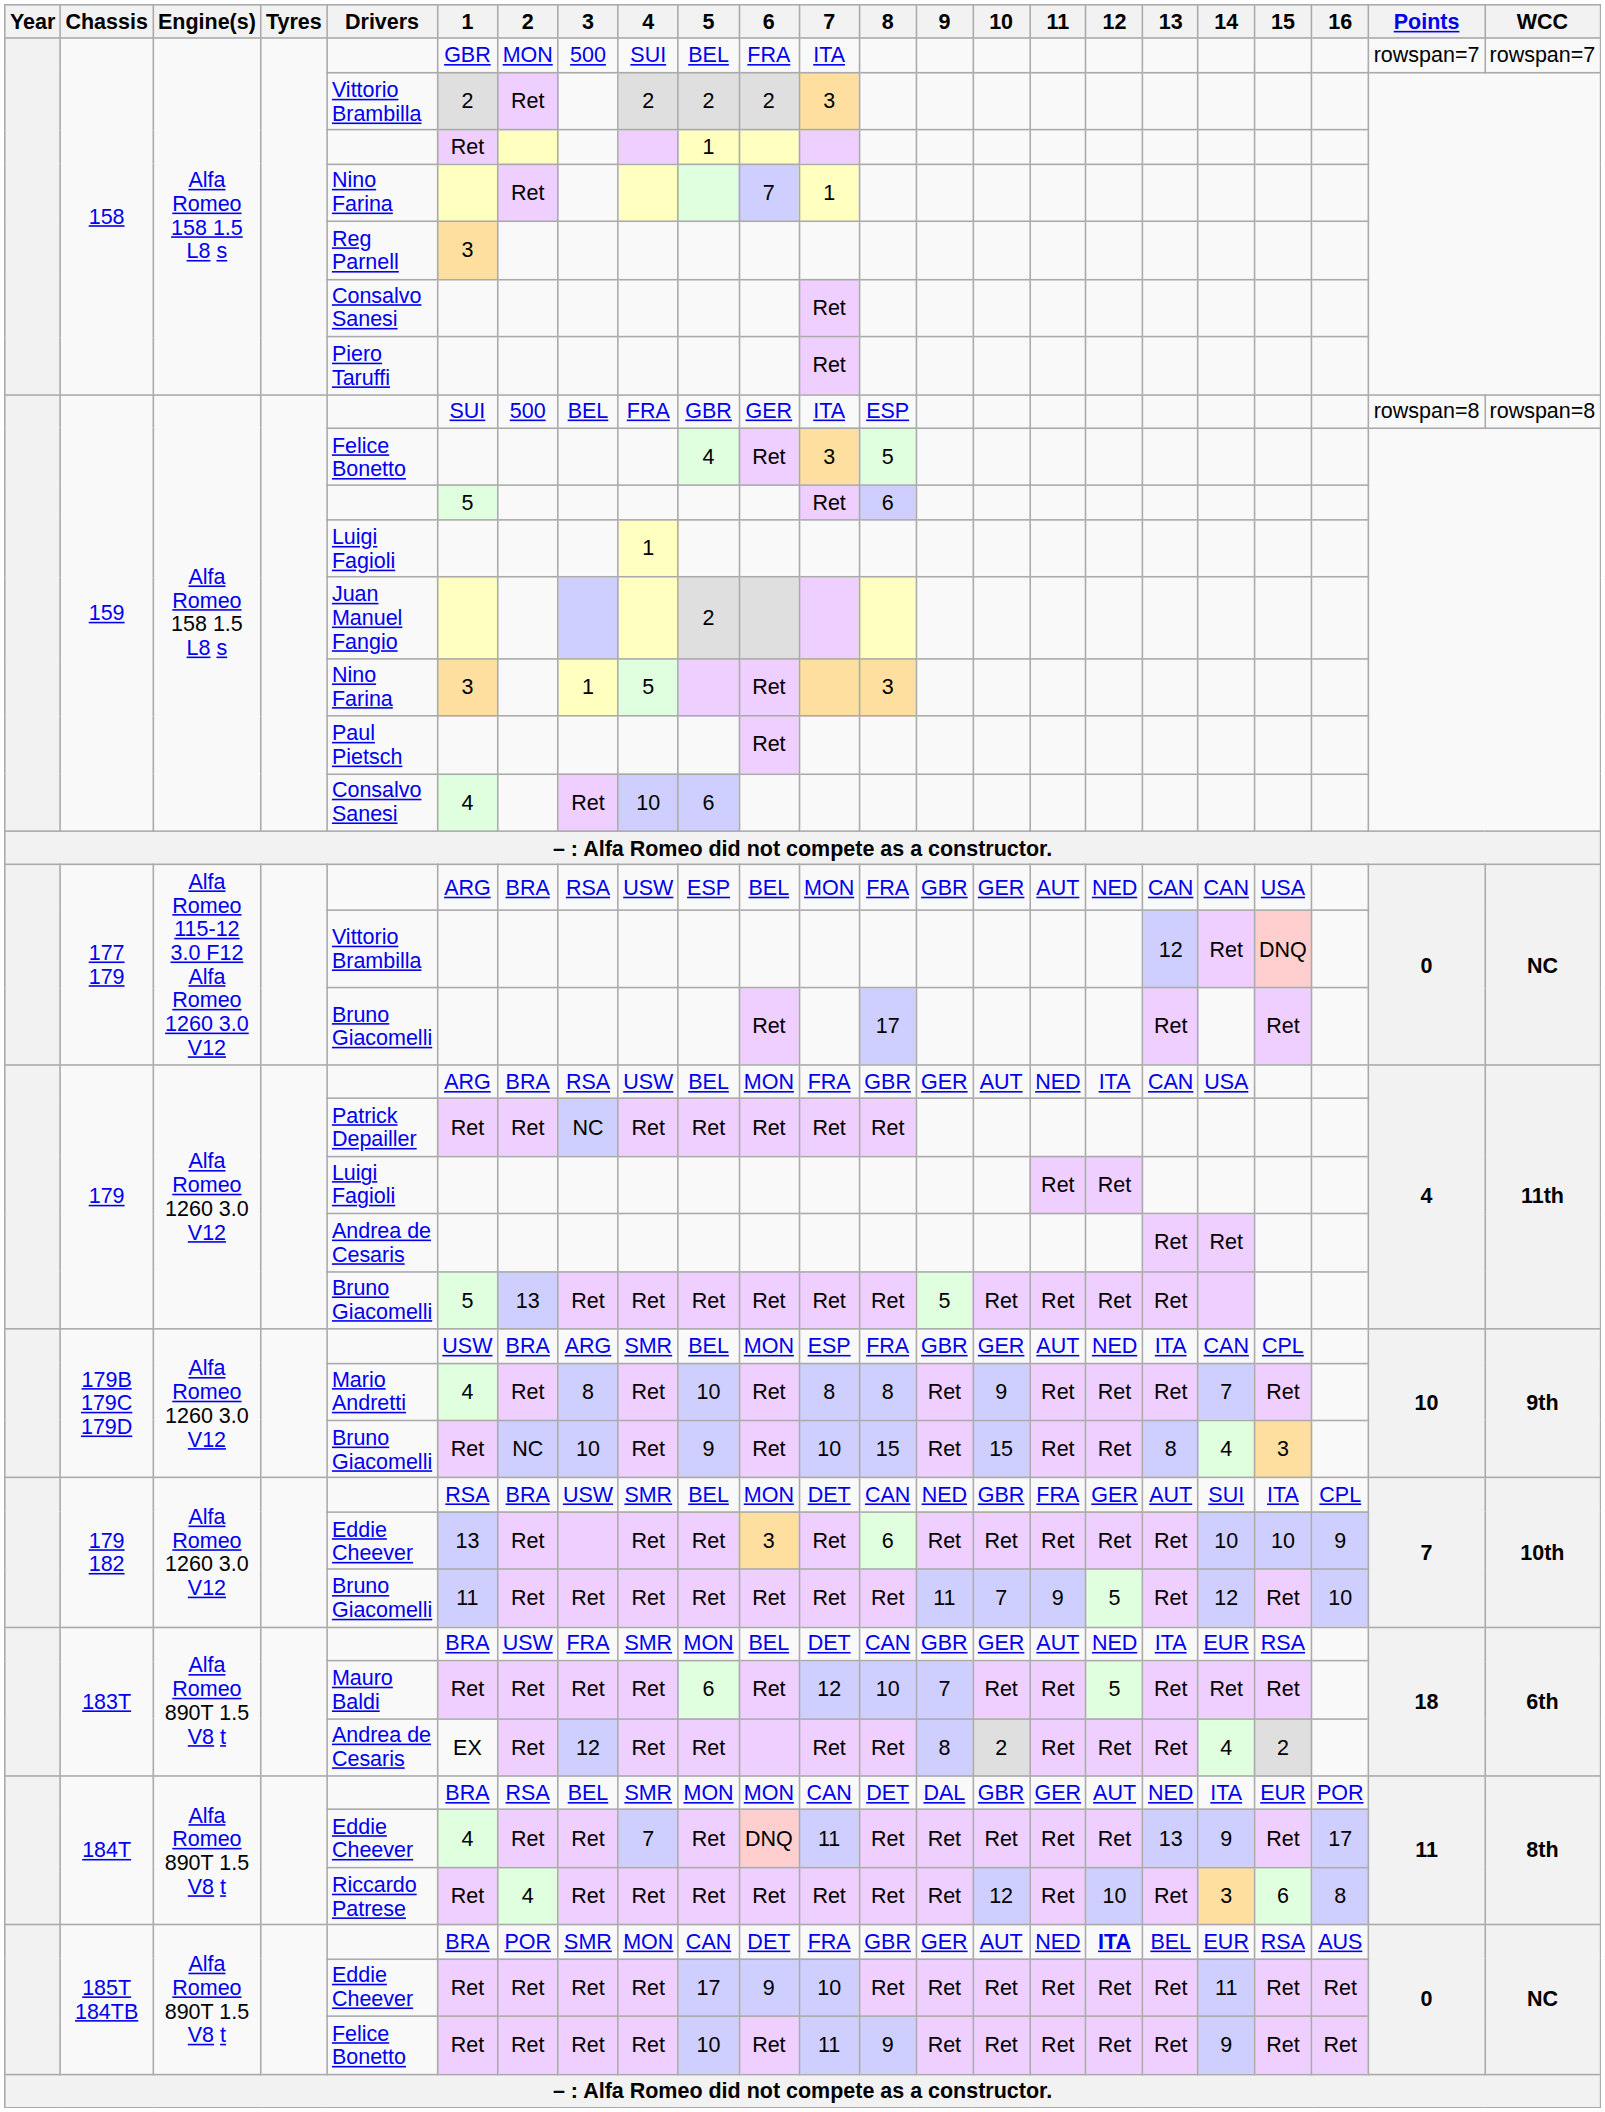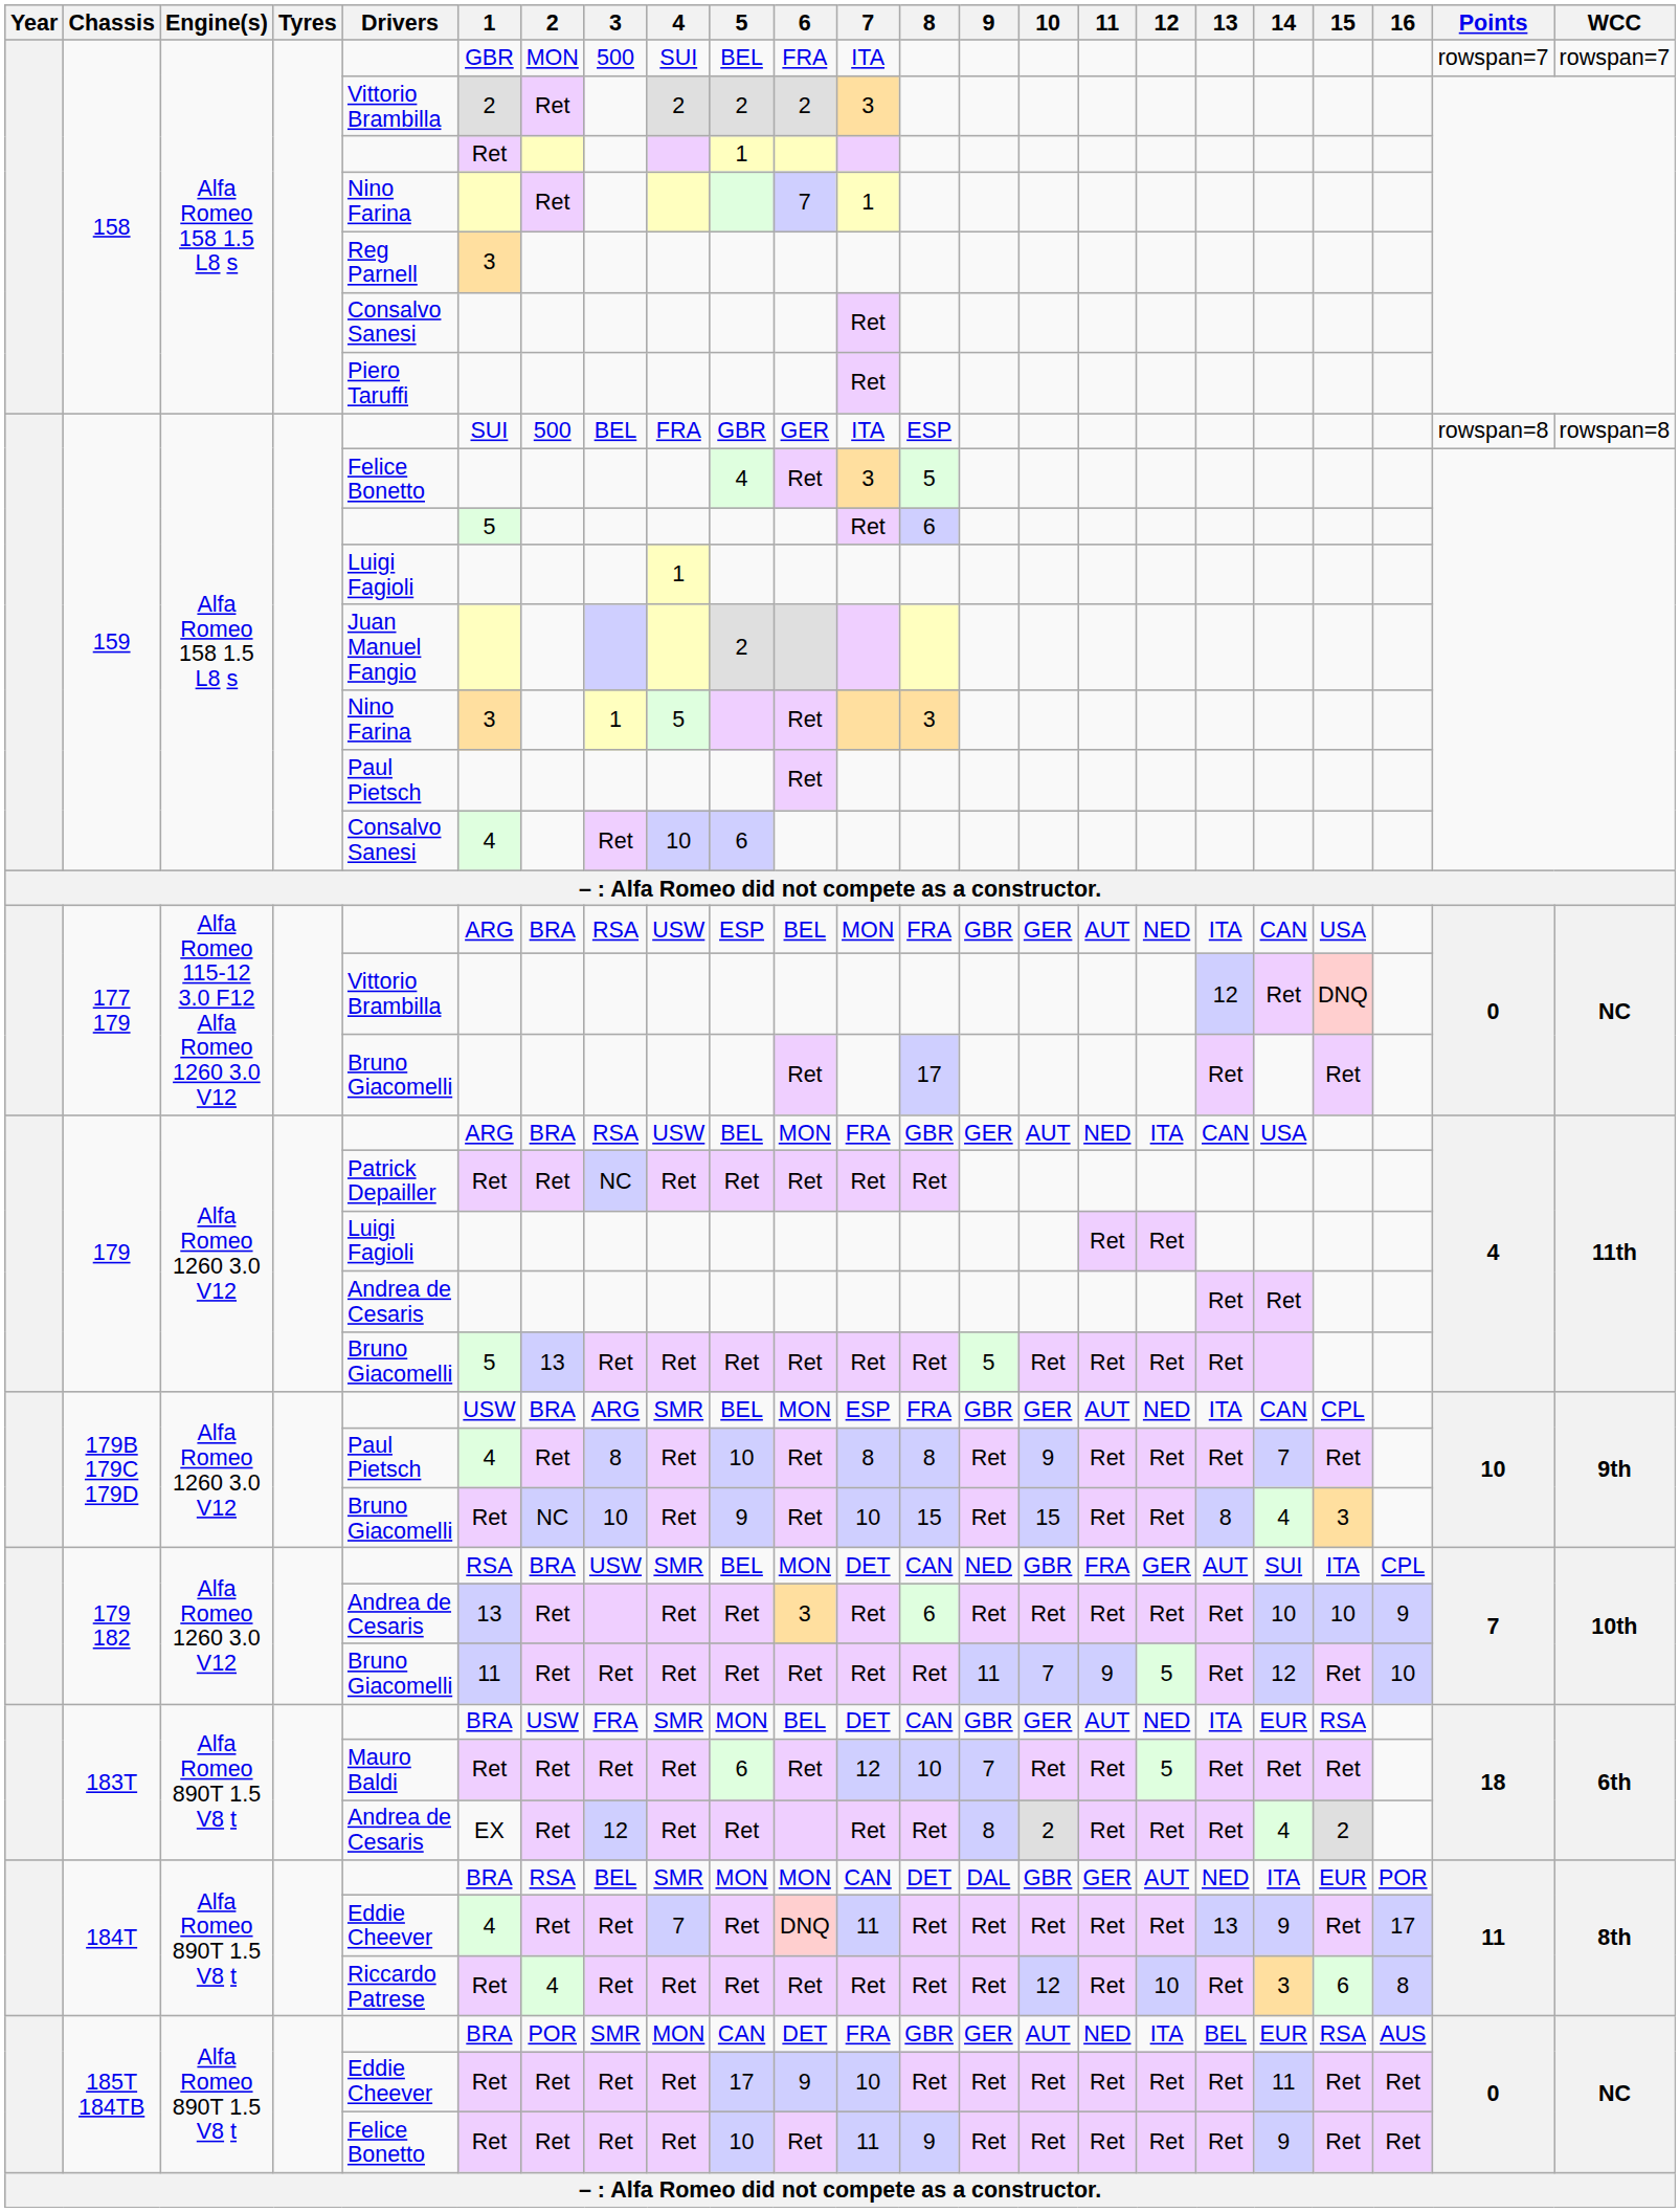row 18 | 13: CAN -> ITA
row 27 | Drivers: Mario Andretti -> Paul Pietsch
row 30 | Drivers: Eddie Cheever -> Andrea de Cesaris
row 38 | 12: bold -> normal
